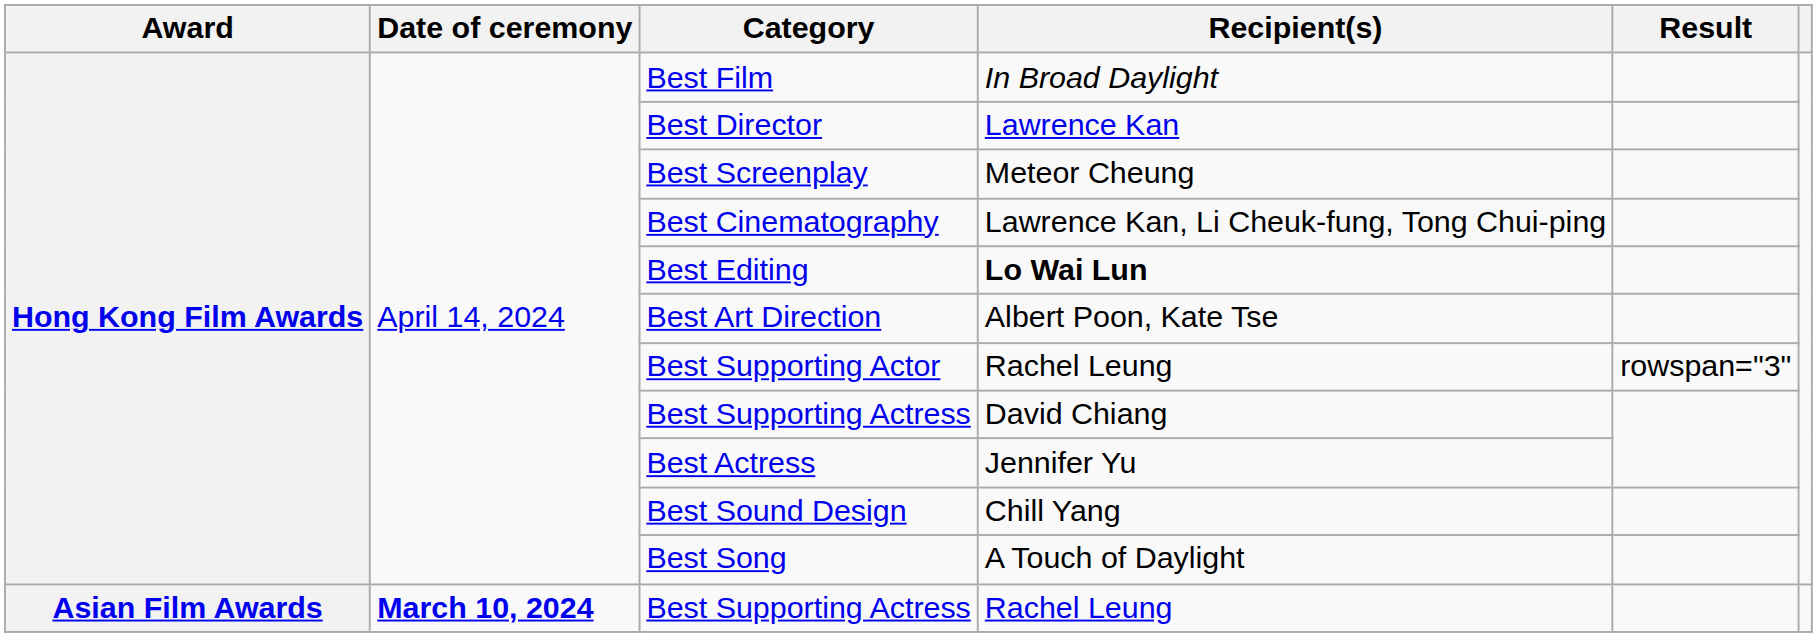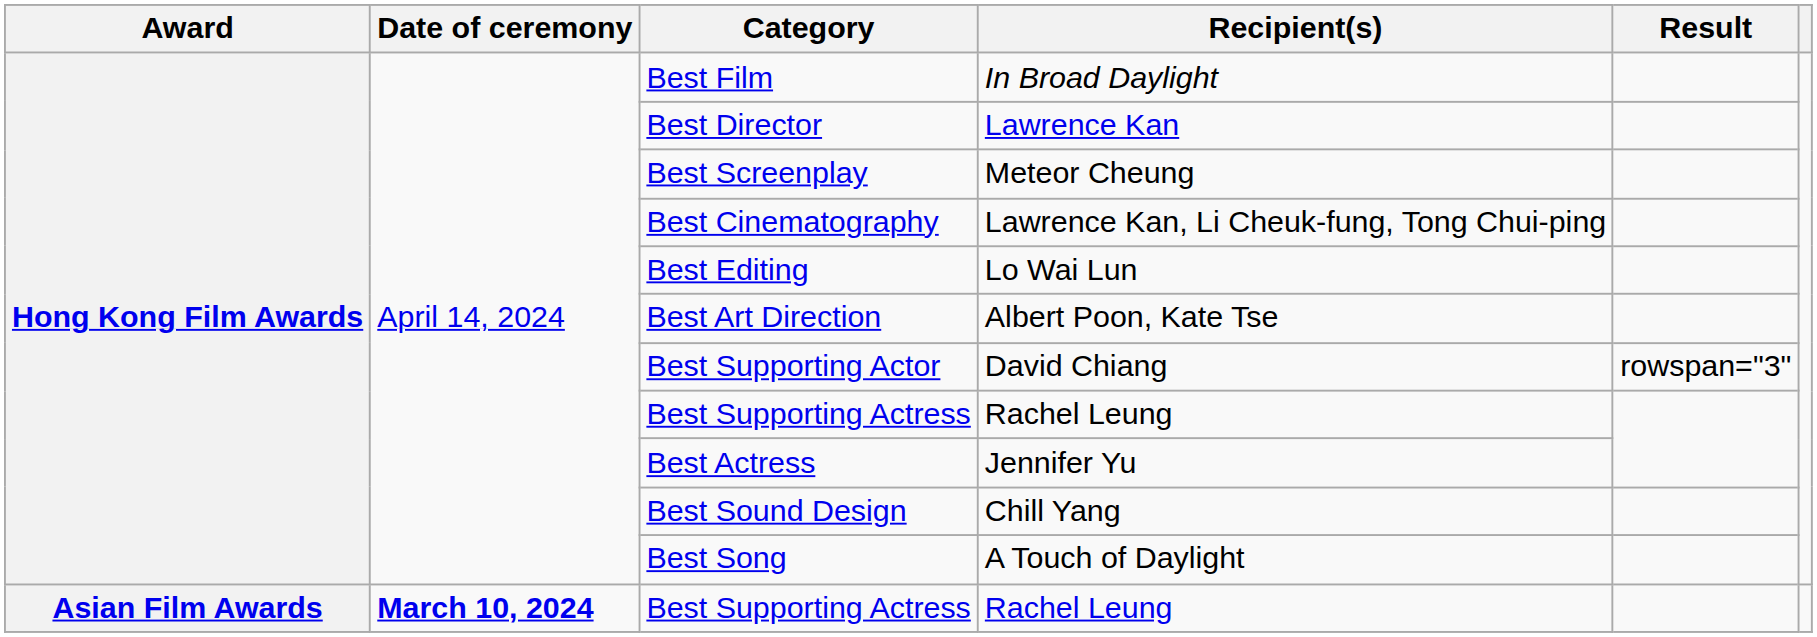Best Editing | Recipient(s): bold -> normal
Best Supporting Actor | Recipient(s): Rachel Leung -> David Chiang
Hong Kong Film Awards / Best Supporting Actress | Recipient(s): David Chiang -> Rachel Leung
